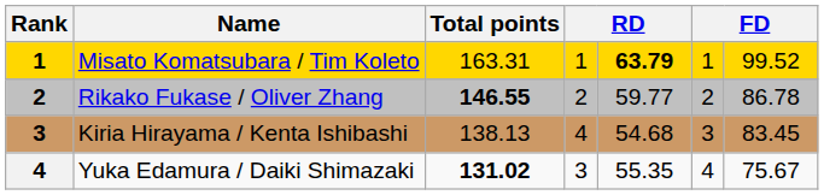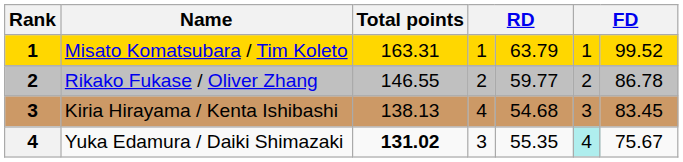Misato Komatsubara / Tim Koleto | column 5: bold -> normal
Rikako Fukase / Oliver Zhang | Total points: bold -> normal
Yuka Edamura / Daiki Shimazaki | column 6: no background -> paleturquoise background
